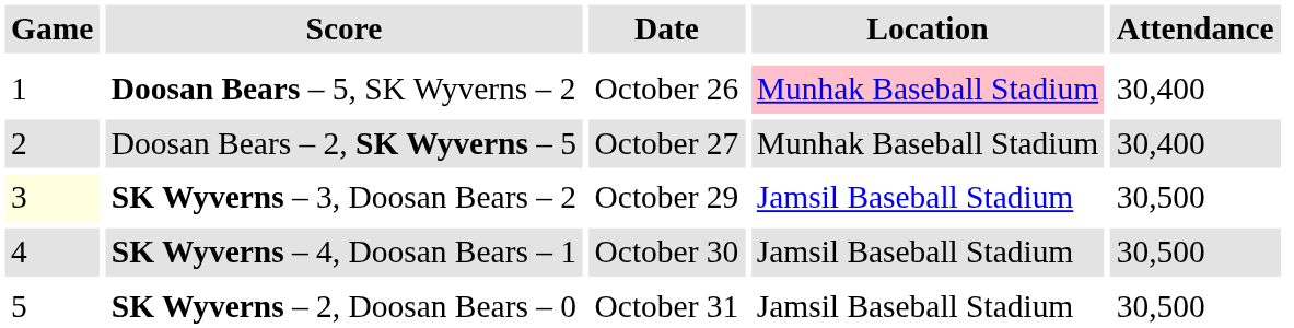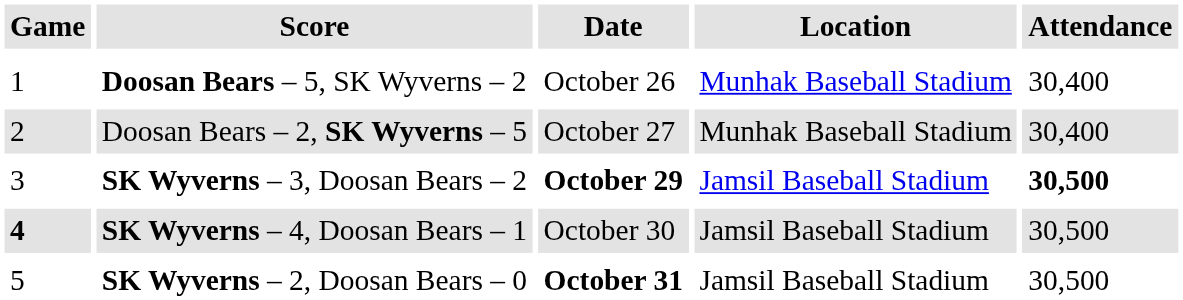Doosan Bears – 5, SK Wyverns – 2 | Location: pink background -> no background
SK Wyverns – 3, Doosan Bears – 2 | Game: lightyellow background -> no background
SK Wyverns – 3, Doosan Bears – 2 | Date: normal -> bold
SK Wyverns – 3, Doosan Bears – 2 | Attendance: normal -> bold
SK Wyverns – 4, Doosan Bears – 1 | Game: normal -> bold
SK Wyverns – 2, Doosan Bears – 0 | Date: normal -> bold
